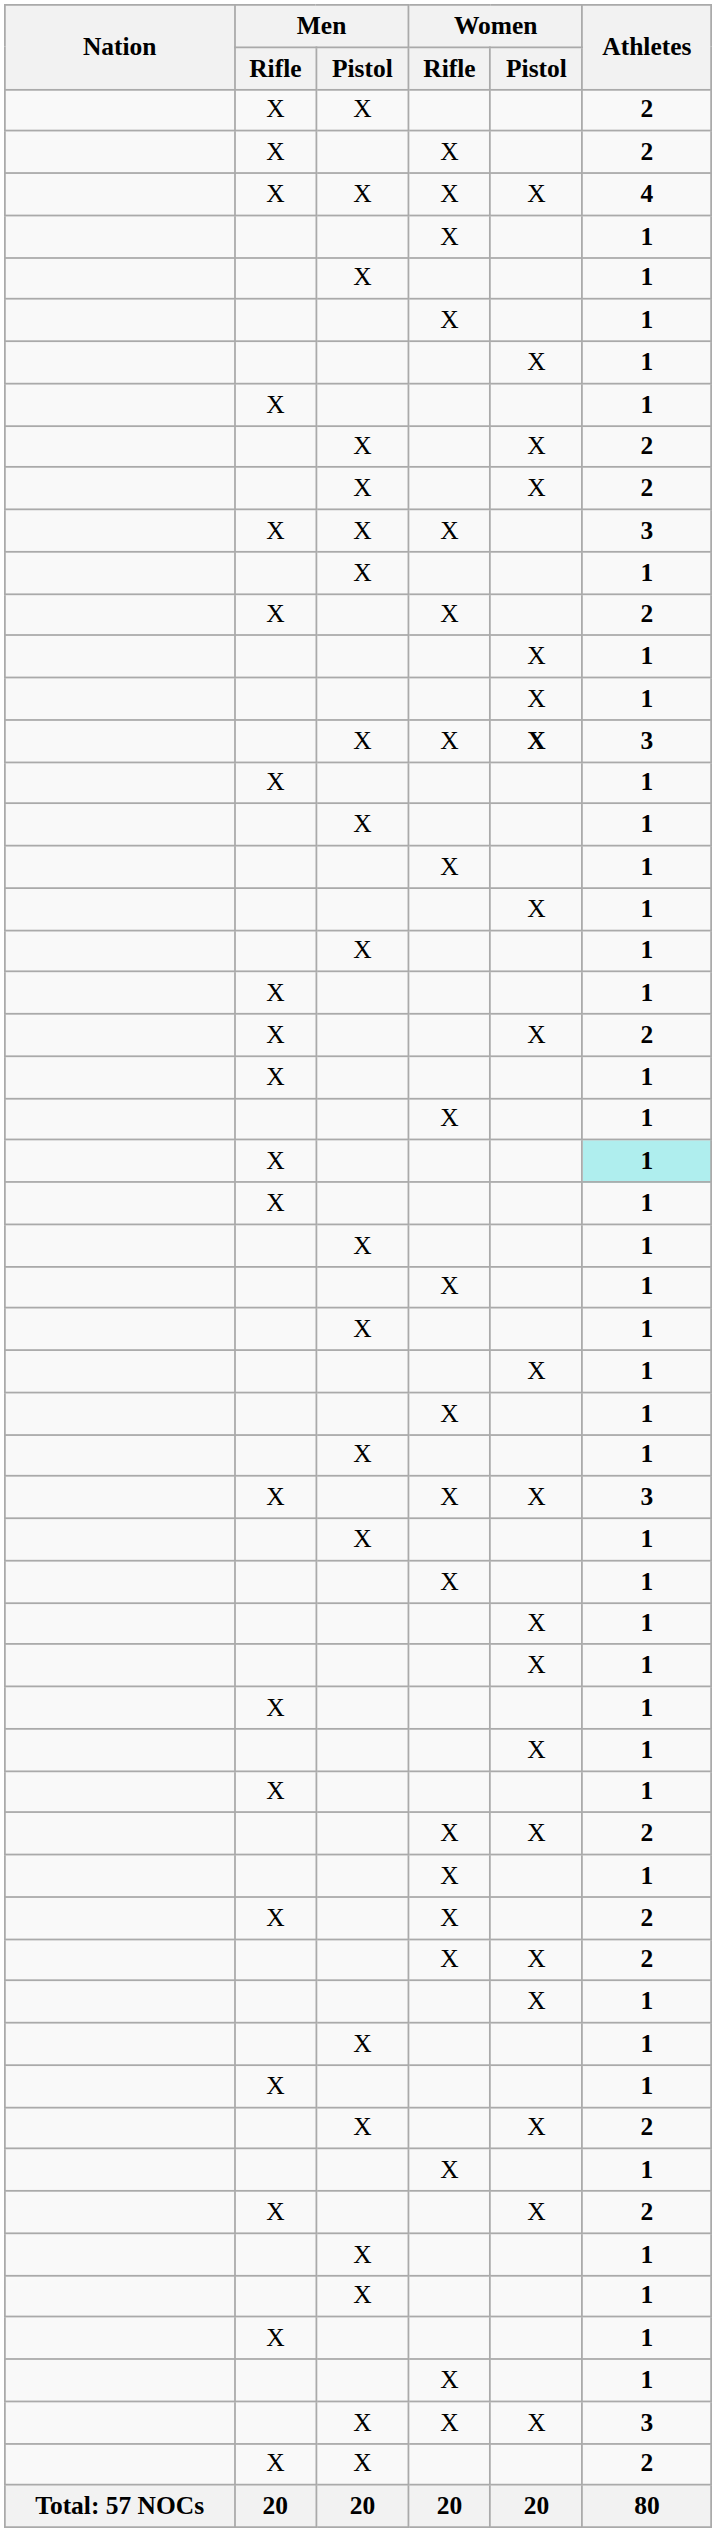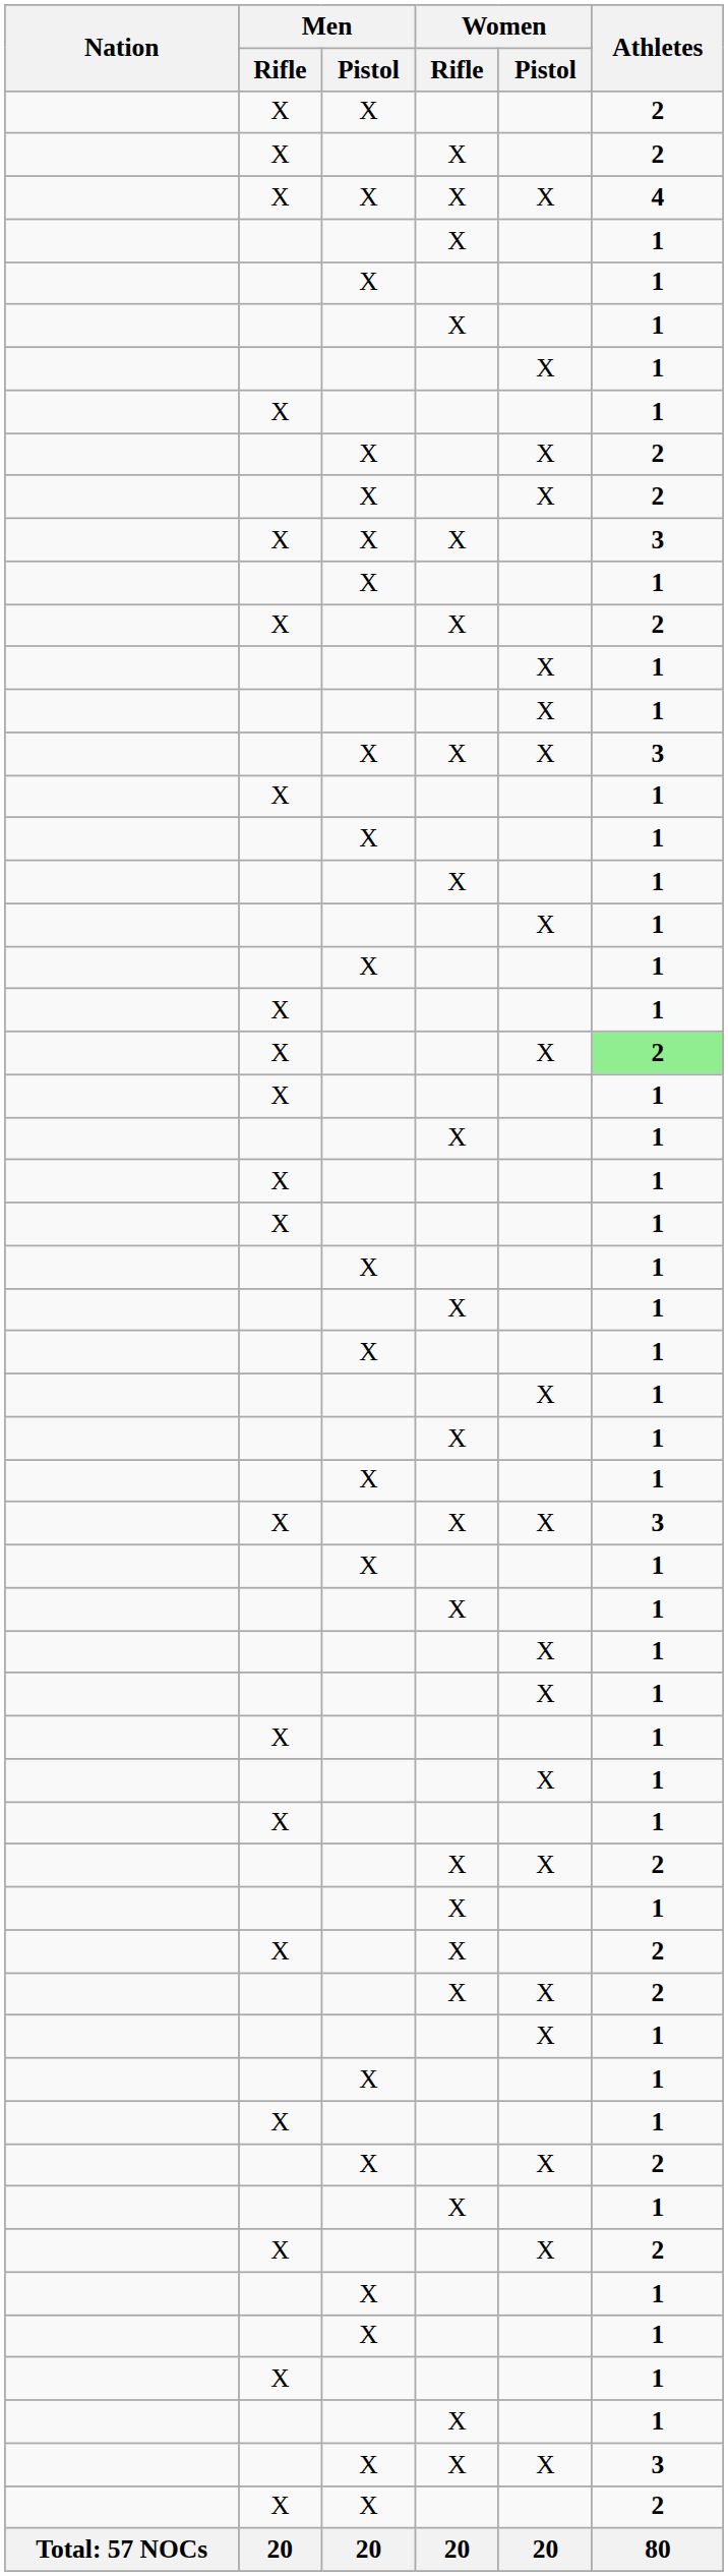row 18 | Women / Pistol: bold -> normal
row 25 | Athletes: no background -> lightgreen background
row 28 | Athletes: paleturquoise background -> no background
